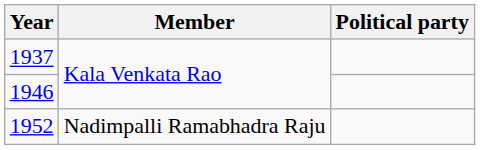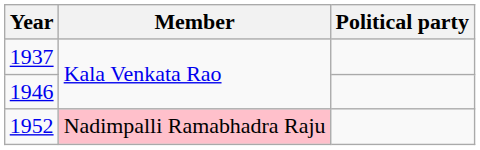1952 | Member: no background -> pink background
